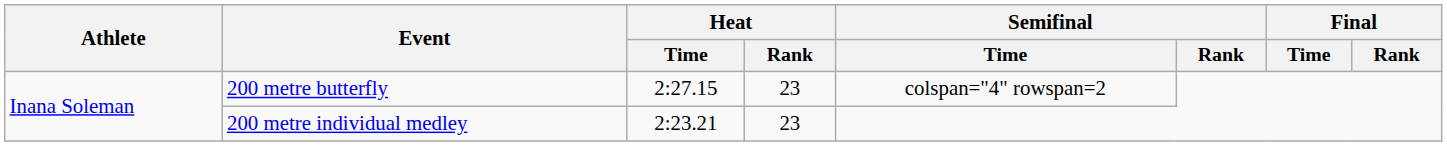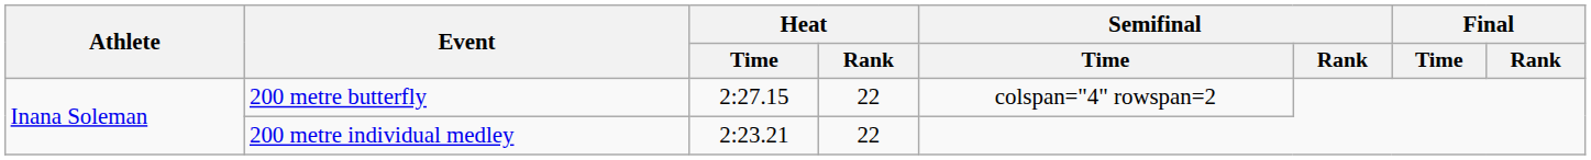200 metre butterfly | Heat / Rank: 23 -> 22
200 metre individual medley | Heat / Rank: 23 -> 22
